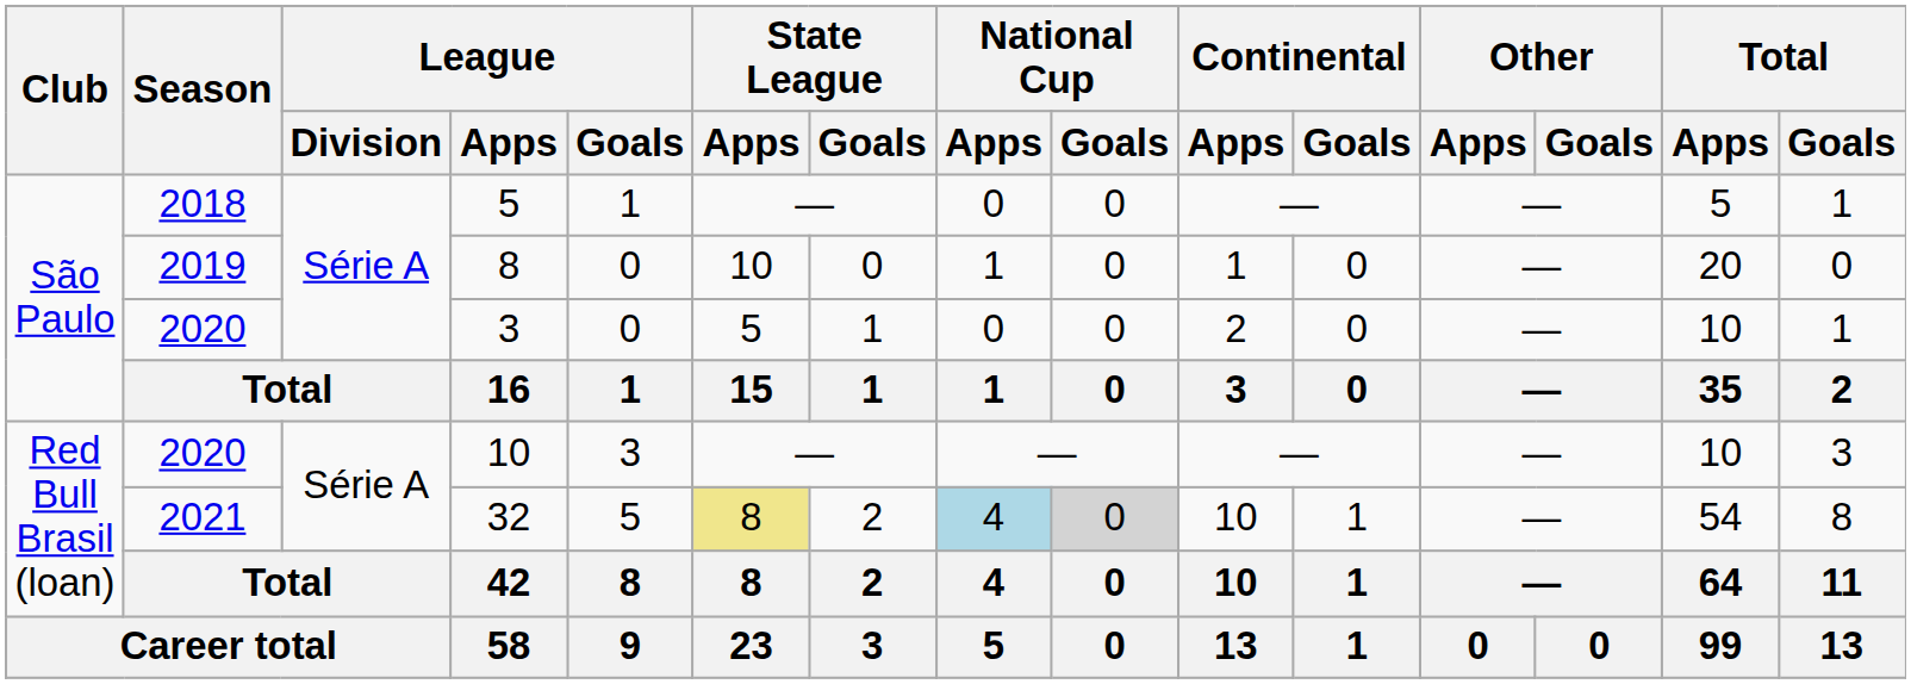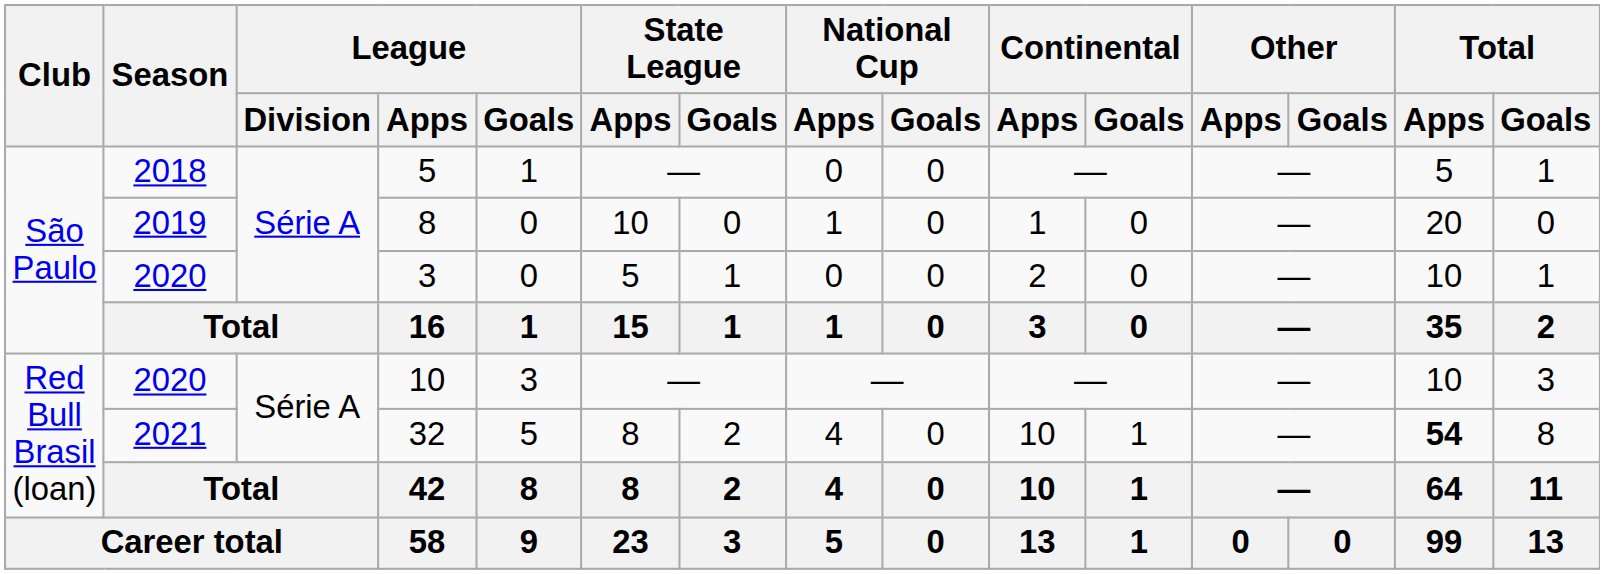32 | State League / Apps: khaki background -> no background
32 | National Cup / Apps: lightblue background -> no background
32 | National Cup / Goals: lightgrey background -> no background
32 | Total / Apps: normal -> bold
